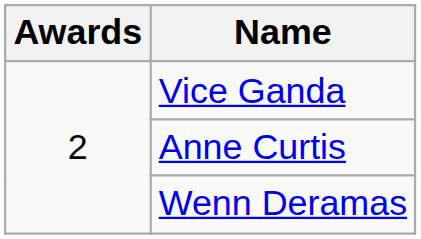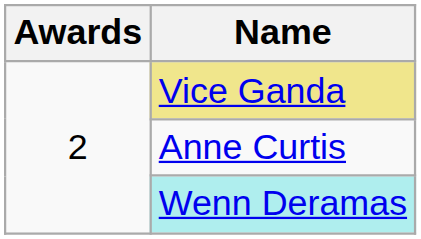Vice Ganda | Name: no background -> khaki background
Wenn Deramas | Name: no background -> paleturquoise background
